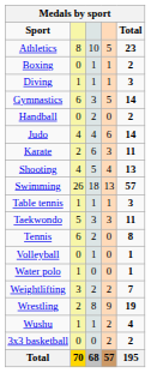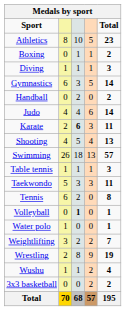Karate | column 3: normal -> bold
Volleyball | column 3: normal -> bold
